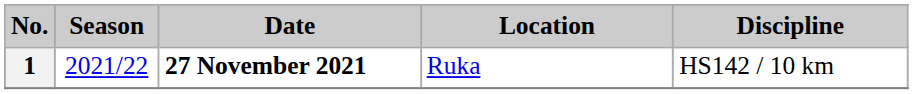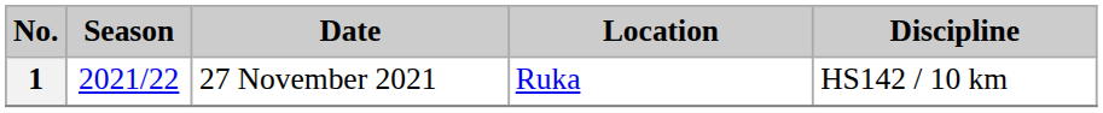1 | Date: bold -> normal
